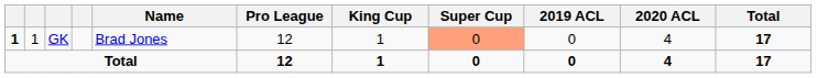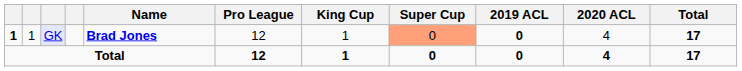row 2 | column 3: no background -> lavender background
row 2 | Name: normal -> bold
row 2 | 2019 ACL: normal -> bold
